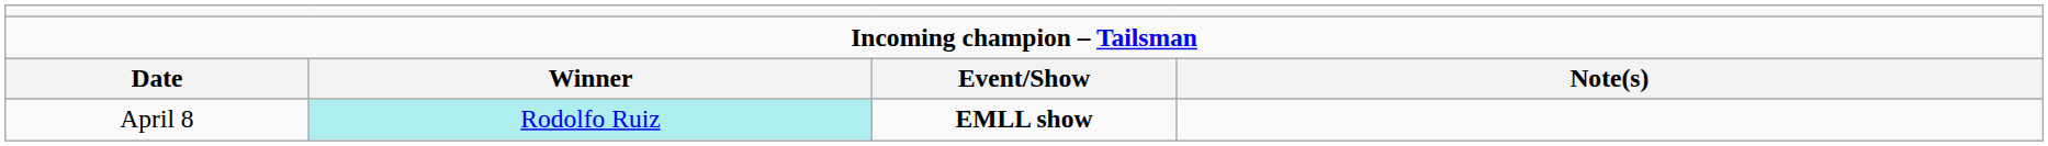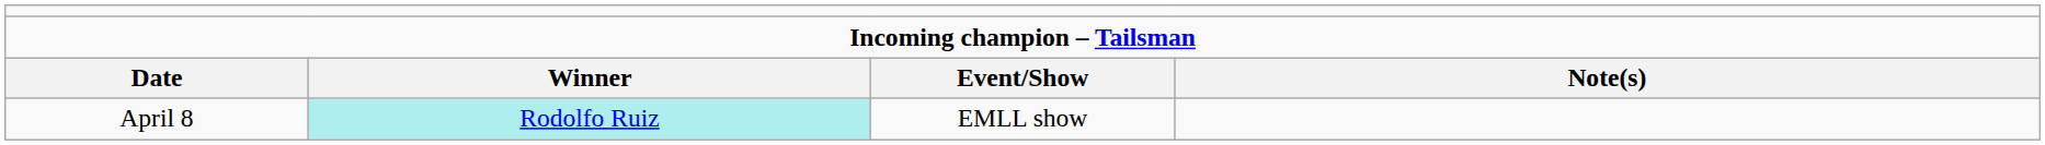April 8 | column 3: bold -> normal
